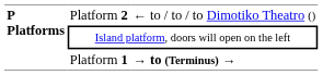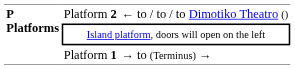Platform 1 | column 3: bold -> normal
